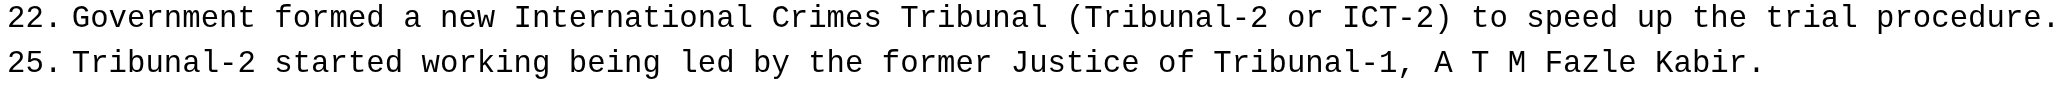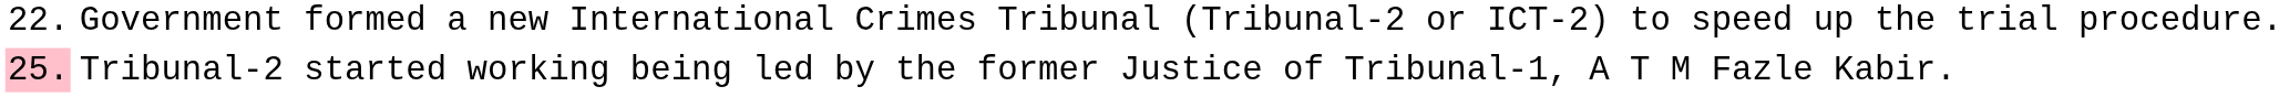row 2 | column 1: no background -> pink background
